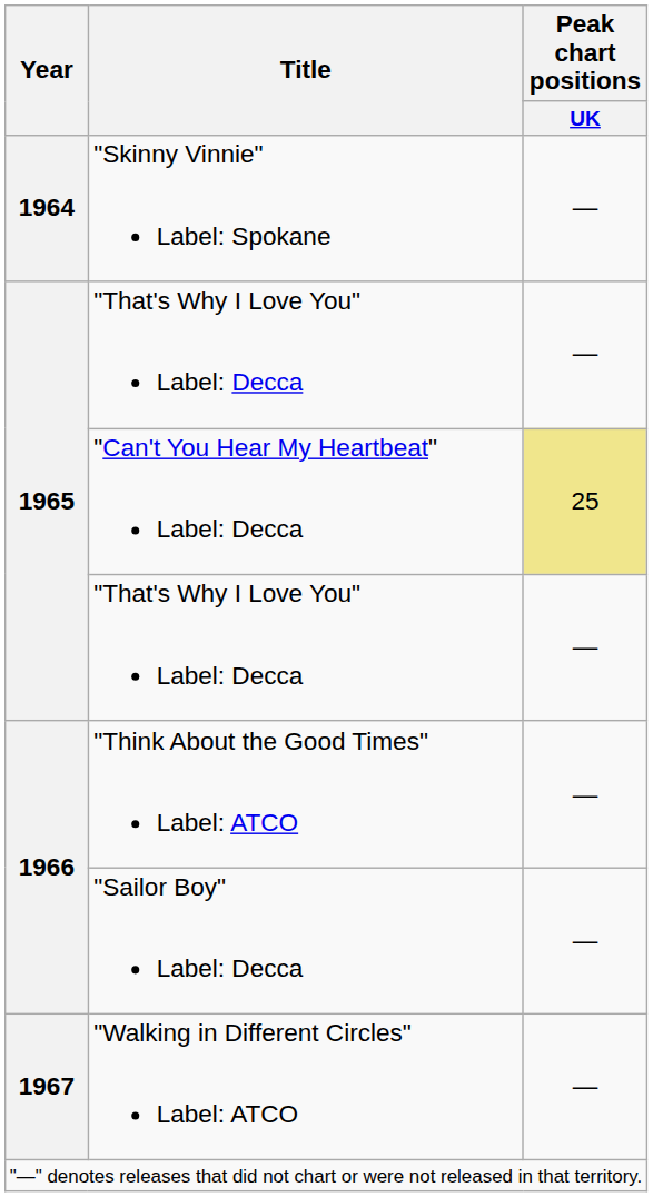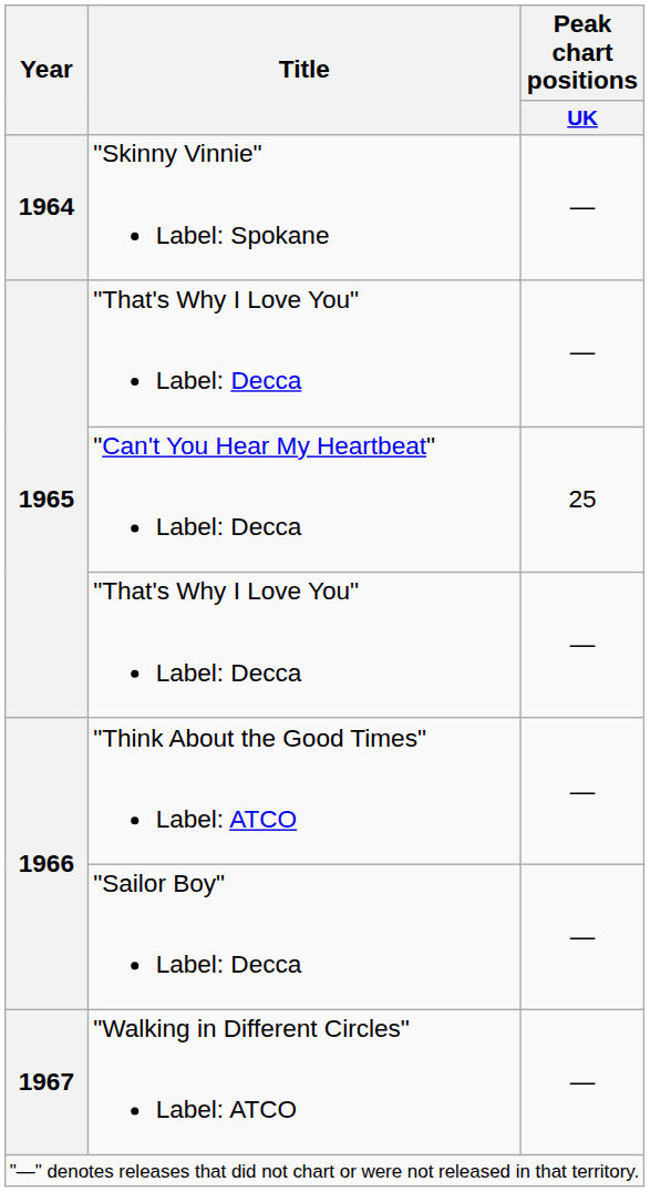"Can't You Hear My Heartbeat" Label: Decca | Peak chart positions / UK: khaki background -> no background
